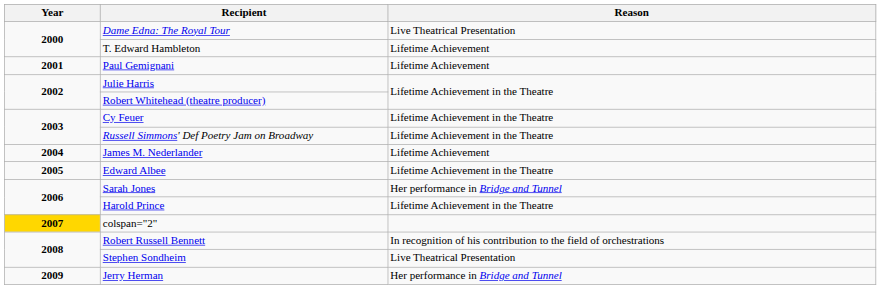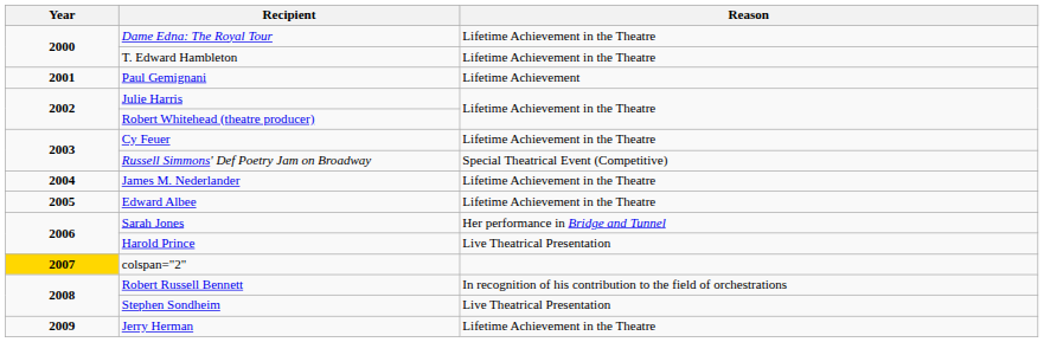Dame Edna: The Royal Tour | Reason: Live Theatrical Presentation -> Lifetime Achievement in the Theatre
T. Edward Hambleton | Reason: Lifetime Achievement -> Lifetime Achievement in the Theatre
Russell Simmons' Def Poetry Jam on Broadway | Reason: Lifetime Achievement in the Theatre -> Special Theatrical Event (Competitive)
James M. Nederlander | Reason: Lifetime Achievement -> Lifetime Achievement in the Theatre
Harold Prince | Reason: Lifetime Achievement in the Theatre -> Live Theatrical Presentation
Jerry Herman | Reason: Her performance in Bridge and Tunnel -> Lifetime Achievement in the Theatre
